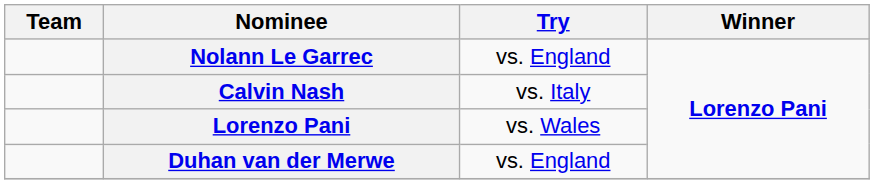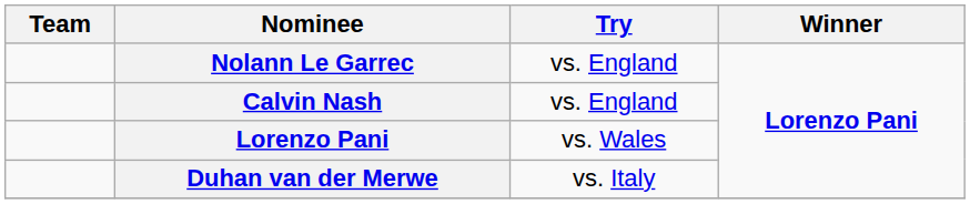Calvin Nash | Try: vs. Italy -> vs. England
Duhan van der Merwe | Try: vs. England -> vs. Italy
